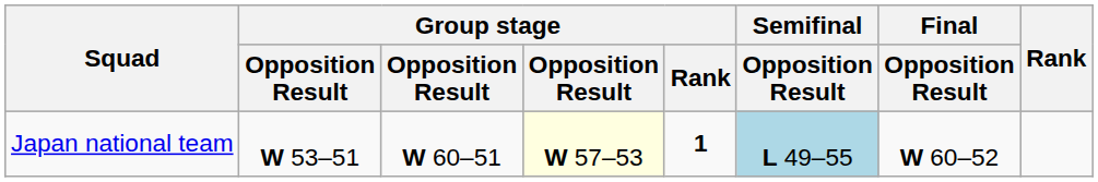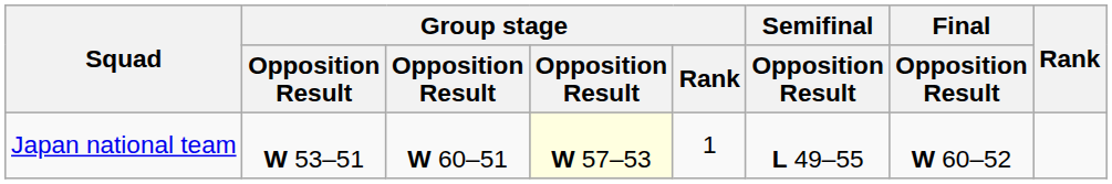Japan national team | Group stage / Rank: bold -> normal
Japan national team | Semifinal / Opposition Result: lightblue background -> no background
